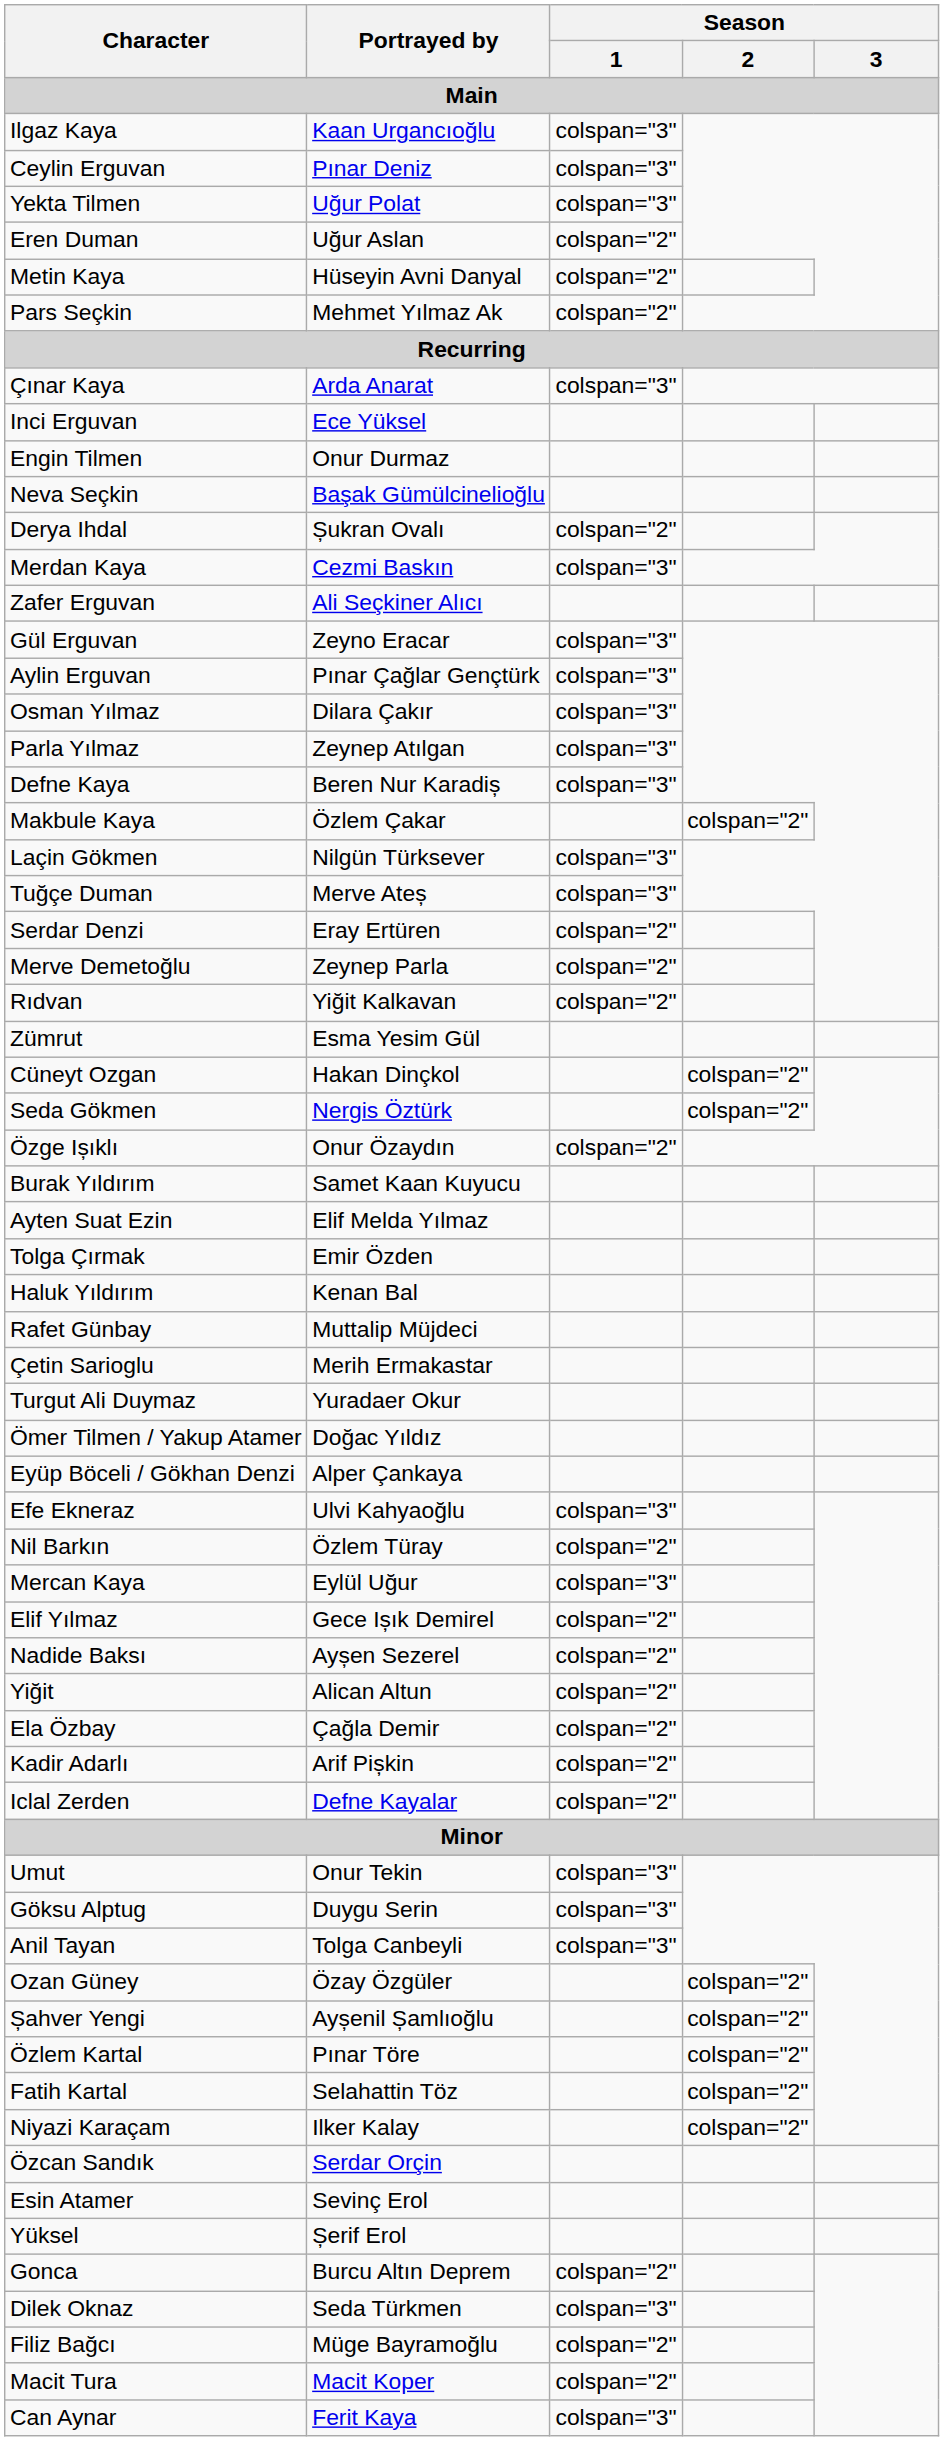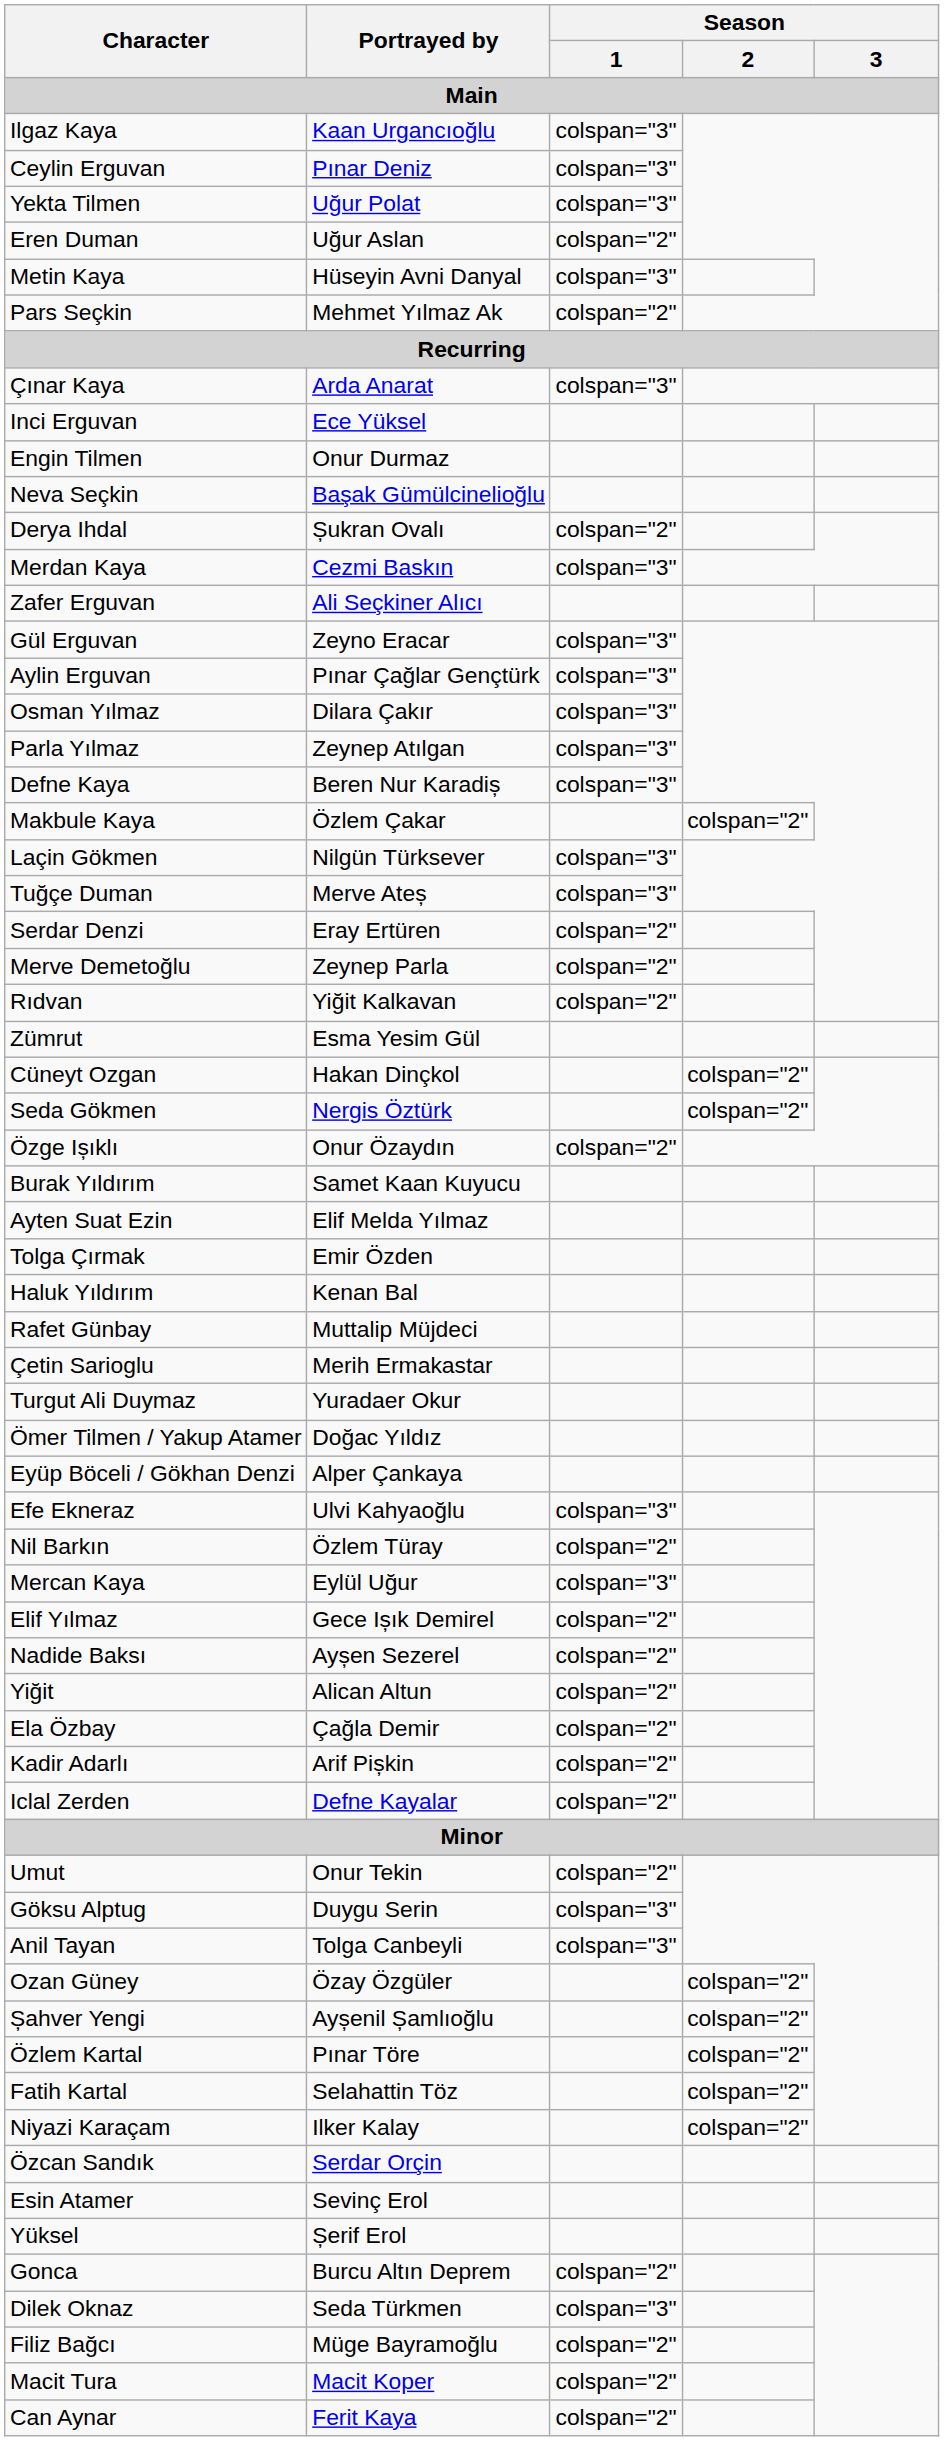Metin Kaya | Season / 1: colspan="2" -> colspan="3"
Umut | Season / 1: colspan="3" -> colspan="2"
Can Aynar | Season / 1: colspan="3" -> colspan="2"
